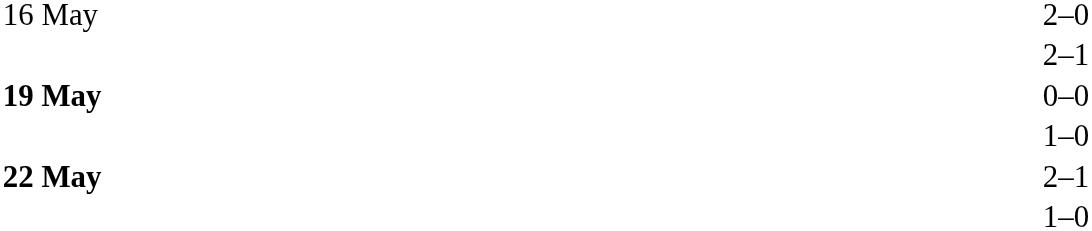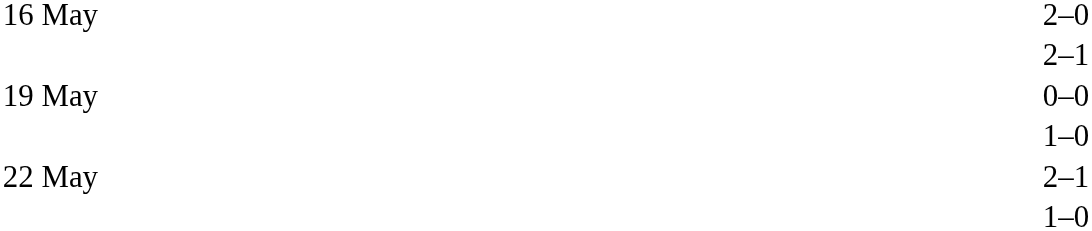19 May | column 1: bold -> normal
22 May | column 1: bold -> normal
